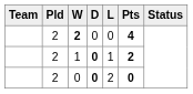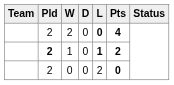row 2 | W: bold -> normal
row 2 | L: normal -> bold
row 3 | Pld: normal -> bold
row 3 | D: bold -> normal
row 3 | L: normal -> bold
row 4 | D: bold -> normal
